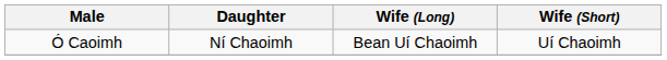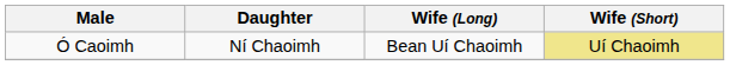Ó Caoimh | Wife (Short): no background -> khaki background
